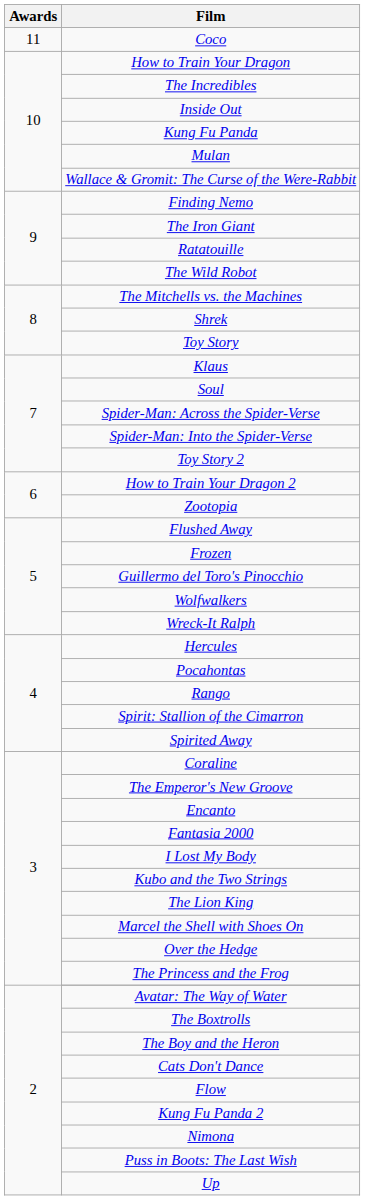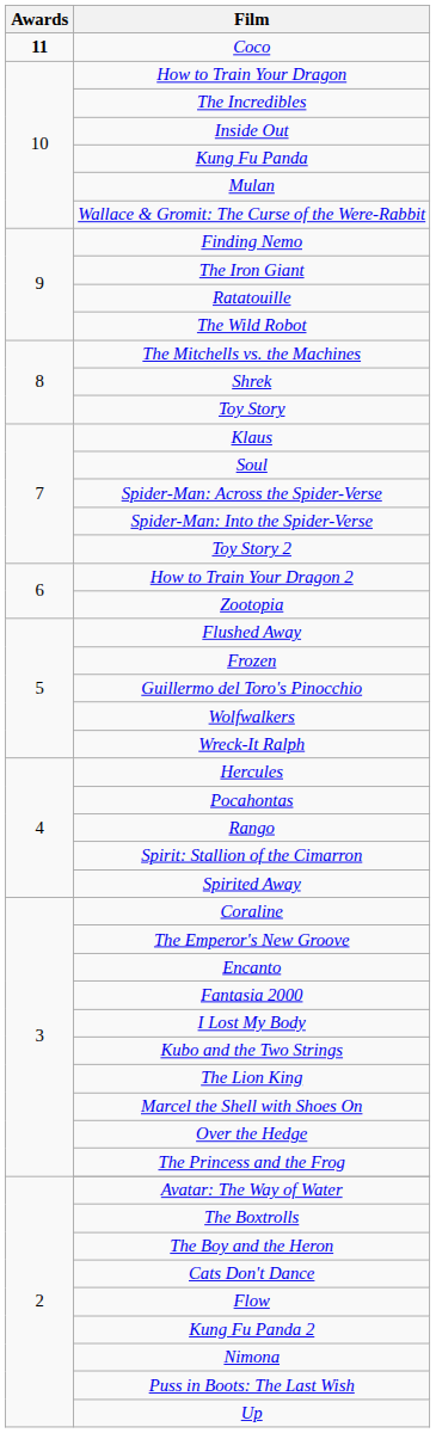Coco | Awards: normal -> bold
